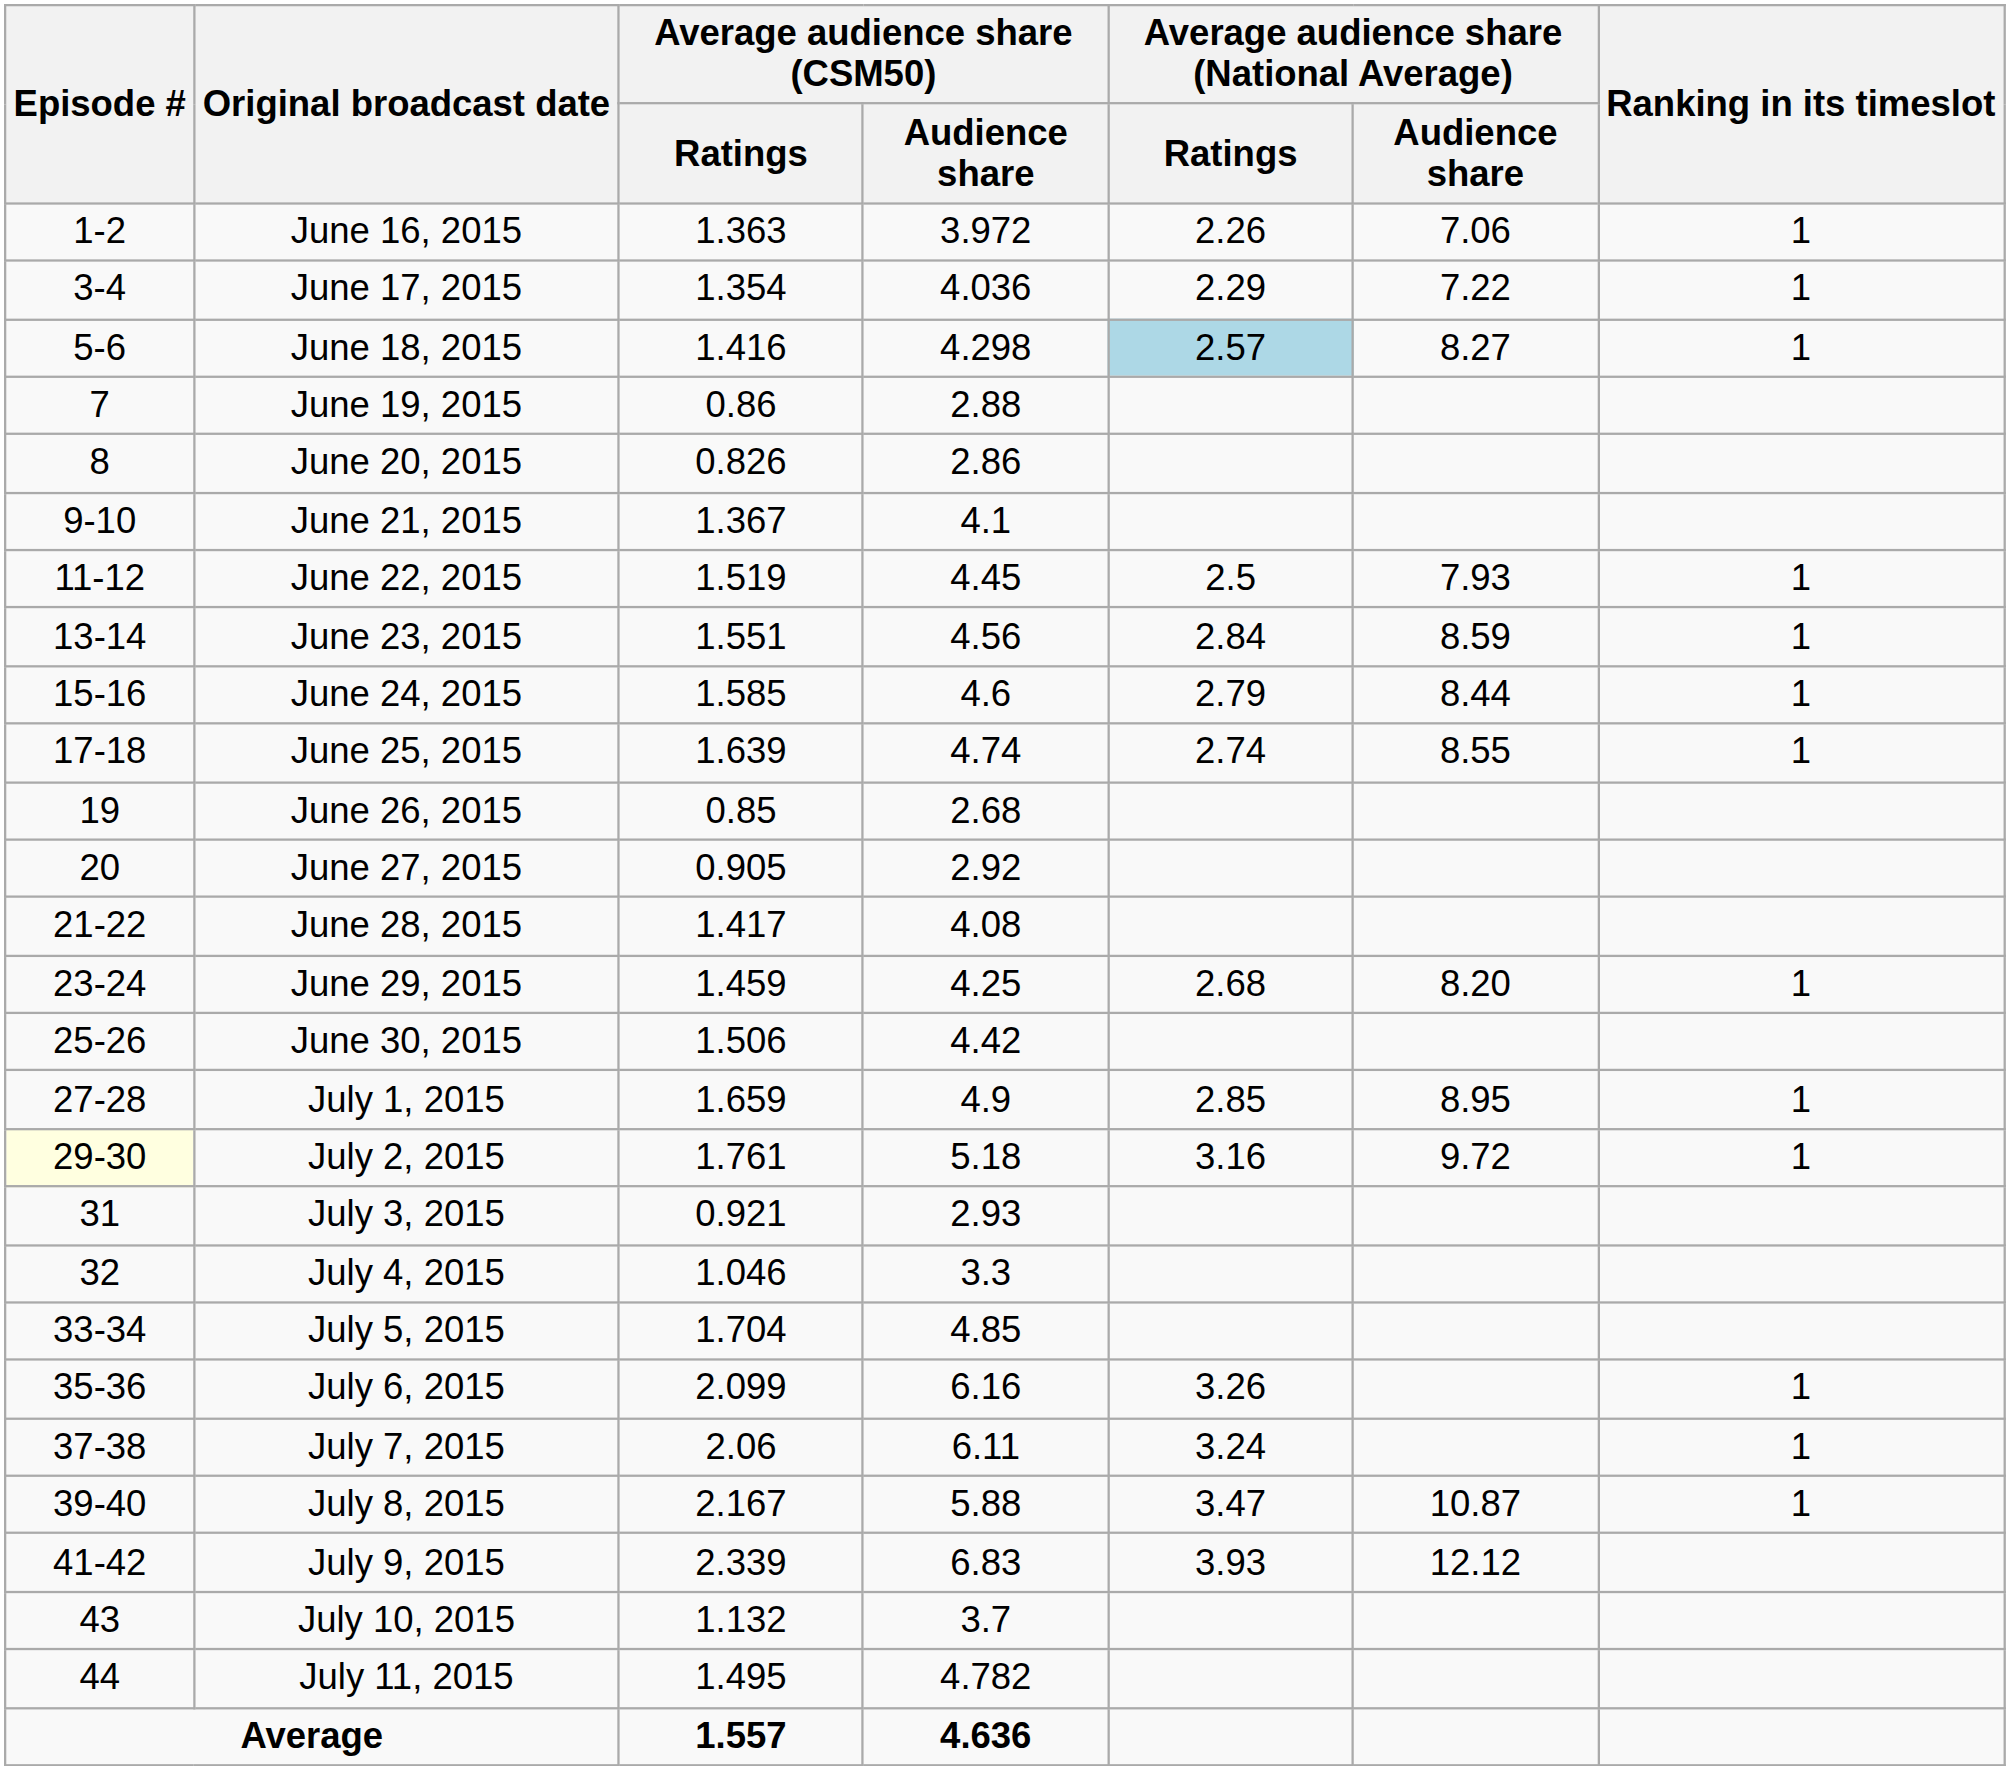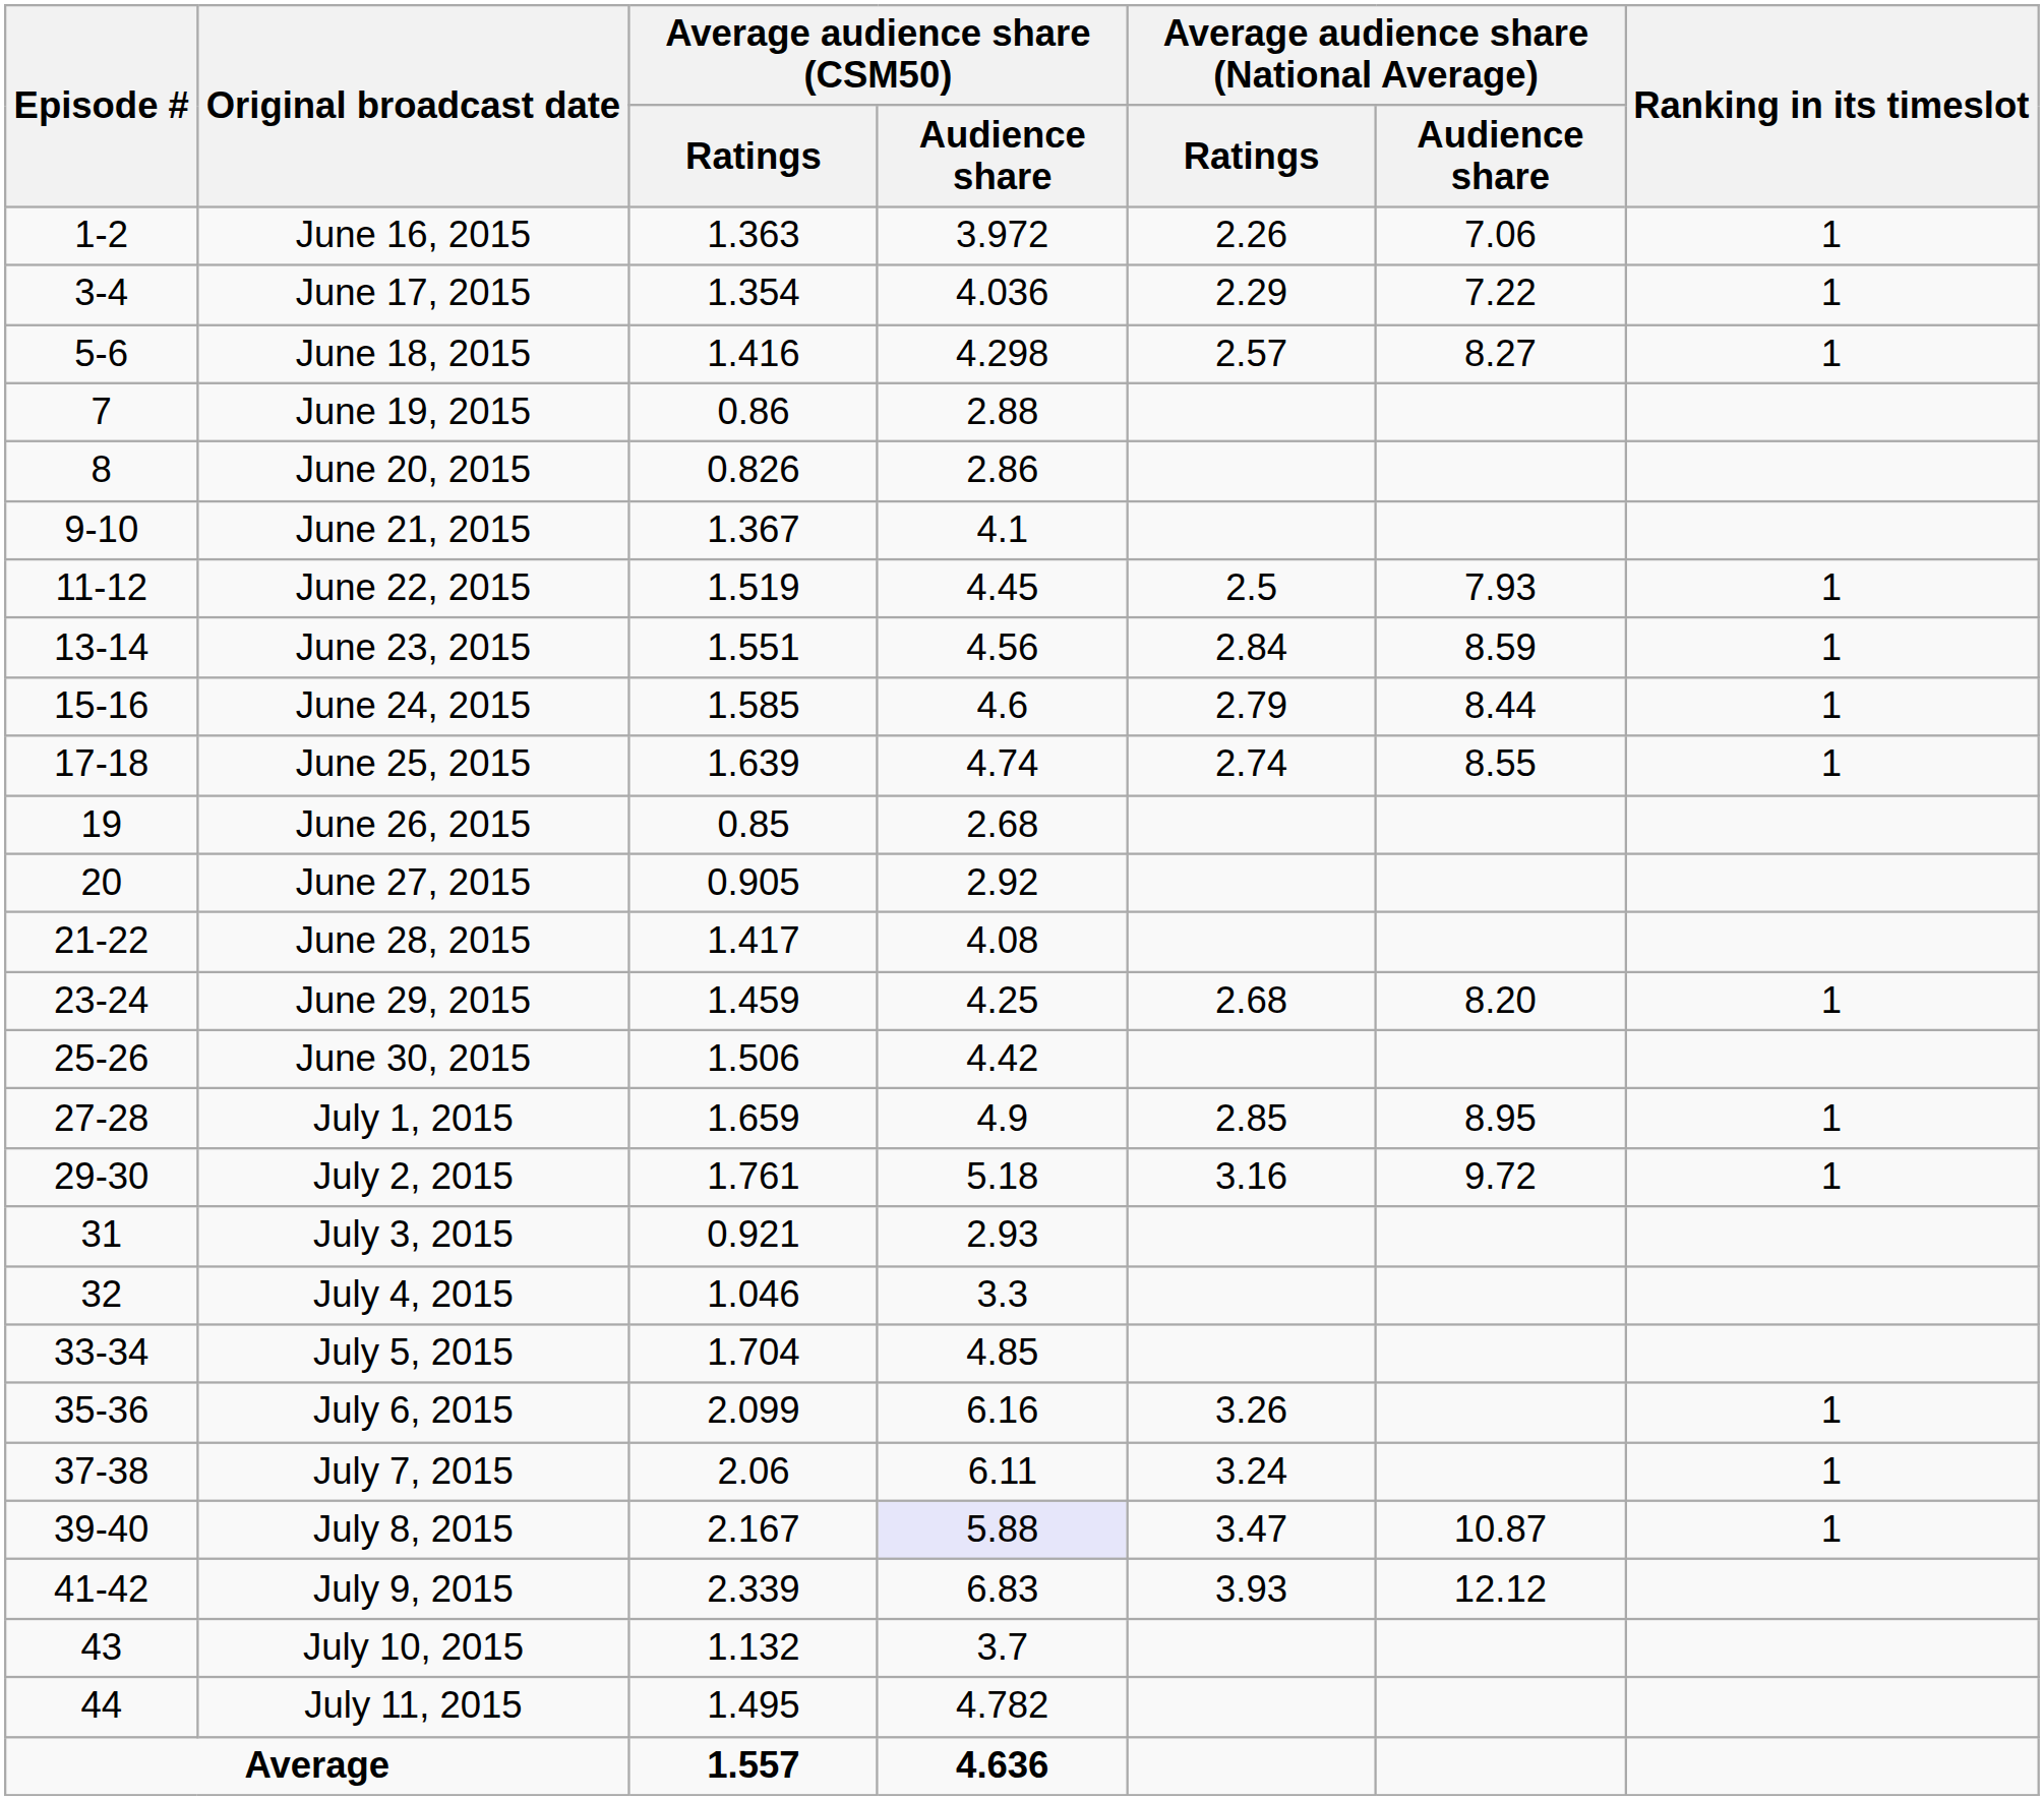June 18, 2015 | Average audience share (National Average) / Ratings: lightblue background -> no background
July 2, 2015 | Episode #: lightyellow background -> no background
July 8, 2015 | Average audience share (CSM50) / Audience share: no background -> lavender background
